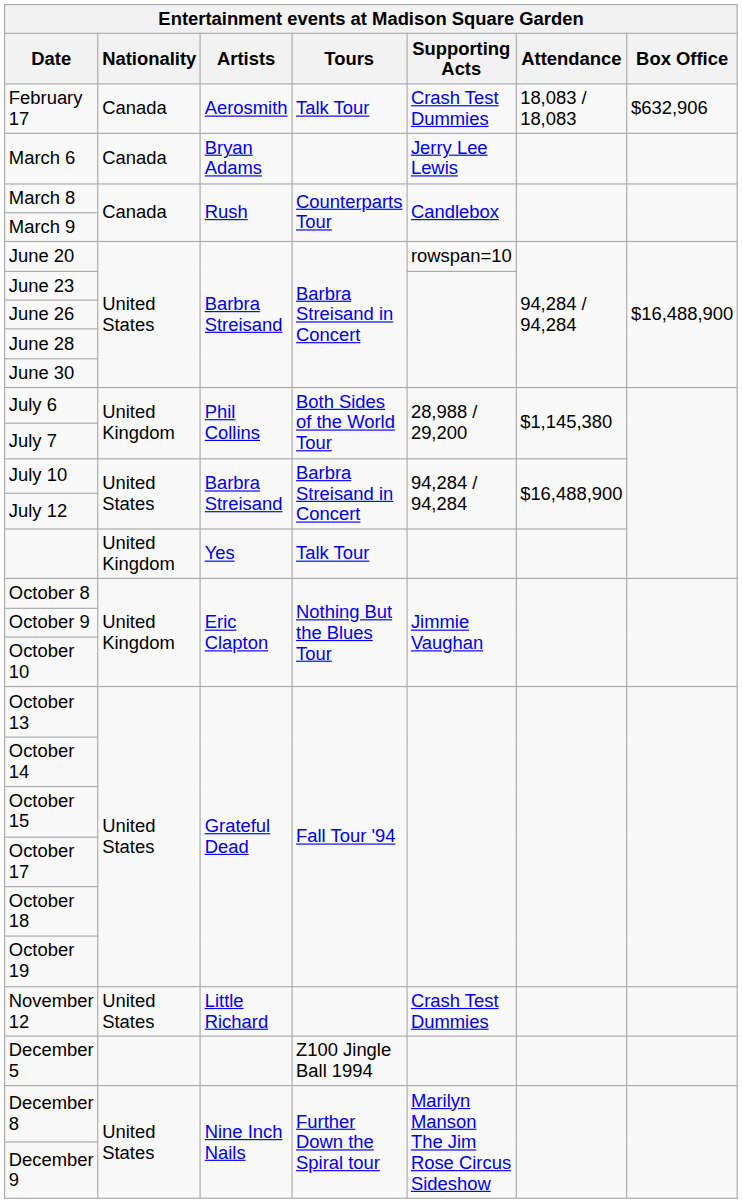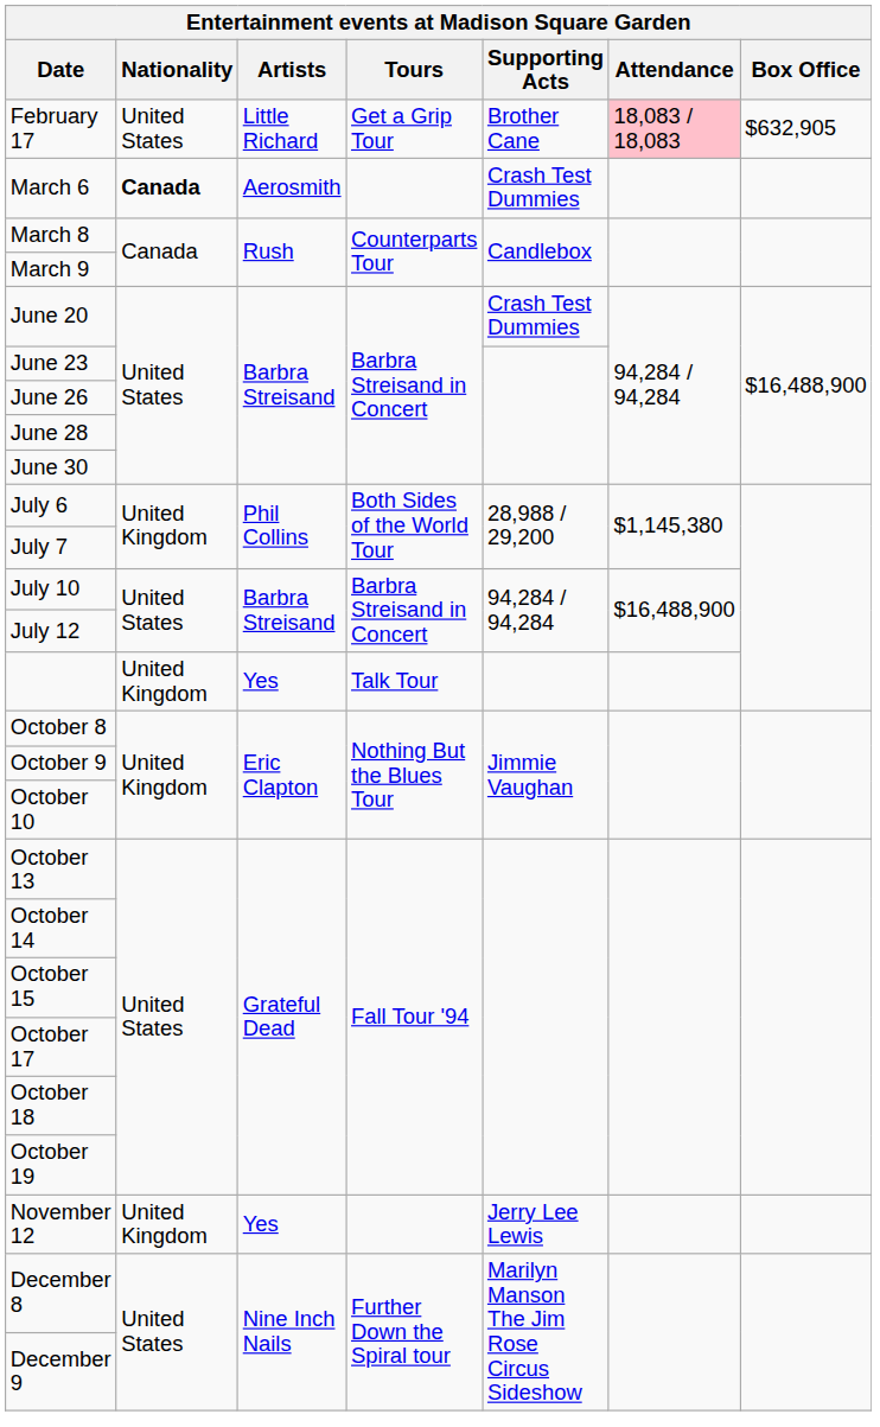February 17 | Nationality: Canada -> United States
February 17 | Artists: Aerosmith -> Little Richard
February 17 | Tours: Talk Tour -> Get a Grip Tour
February 17 | Supporting Acts: Crash Test Dummies -> Brother Cane
February 17 | Attendance: no background -> pink background
February 17 | Box Office: $632,906 -> $632,905
March 6 | Nationality: normal -> bold
March 6 | Artists: Bryan Adams -> Aerosmith
March 6 | Supporting Acts: Jerry Lee Lewis -> Crash Test Dummies
June 20 | Supporting Acts: rowspan=10 -> Crash Test Dummies
November 12 | Nationality: United States -> United Kingdom
November 12 | Artists: Little Richard -> Yes
November 12 | Supporting Acts: Crash Test Dummies -> Jerry Lee Lewis
- row: December 5 | Z100 Jingle Ball 1994
